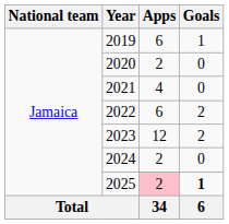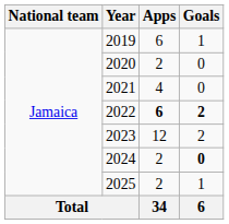2022 | Apps: normal -> bold
2022 | Goals: normal -> bold
2024 | Goals: normal -> bold
2025 | Apps: pink background -> no background
2025 | Goals: bold -> normal
